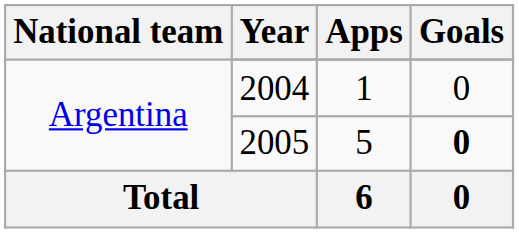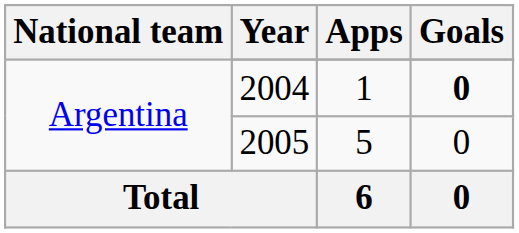2004 | Goals: normal -> bold
2005 | Goals: bold -> normal
